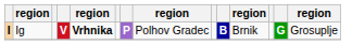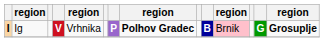Ig | column 5: bold -> normal
Ig | column 8: normal -> bold
Ig | column 11: no background -> pink background
Ig | column 14: normal -> bold
